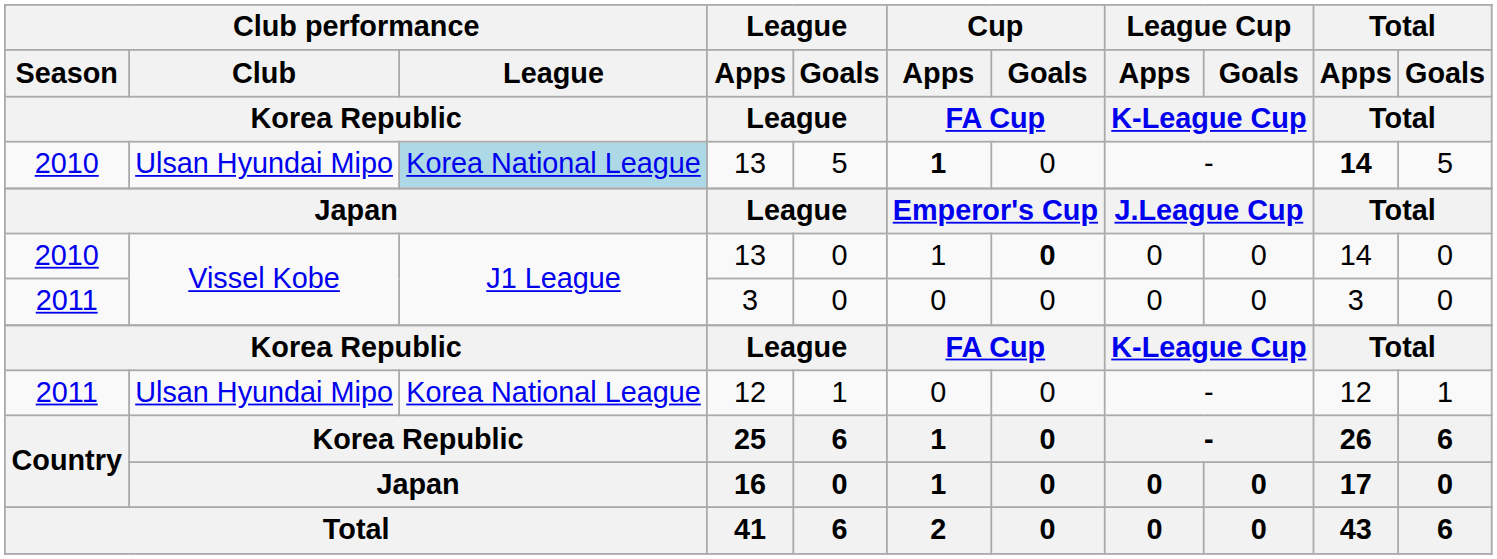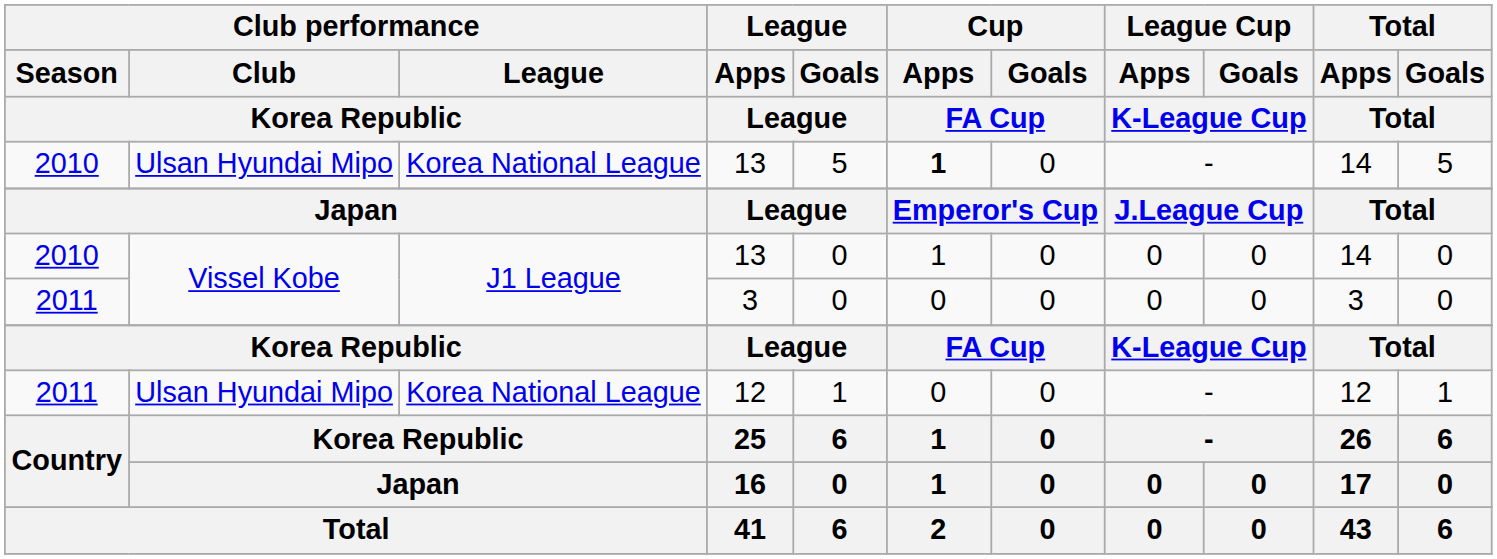Ulsan Hyundai Mipo / 13 | Club performance / League / Korea Republic: lightblue background -> no background
Ulsan Hyundai Mipo / 13 | Total / Apps / Total: bold -> normal
Vissel Kobe / 13 | Cup / Goals / FA Cup: bold -> normal
